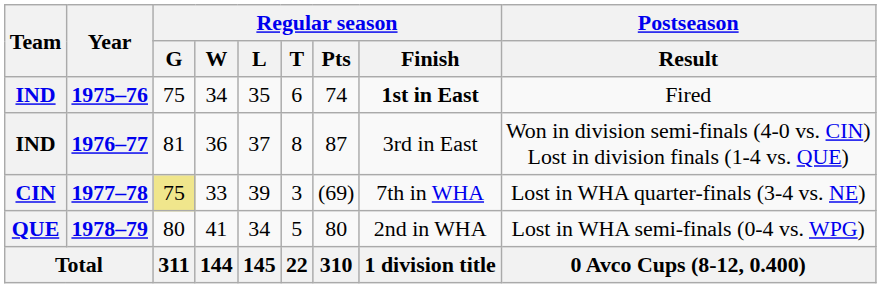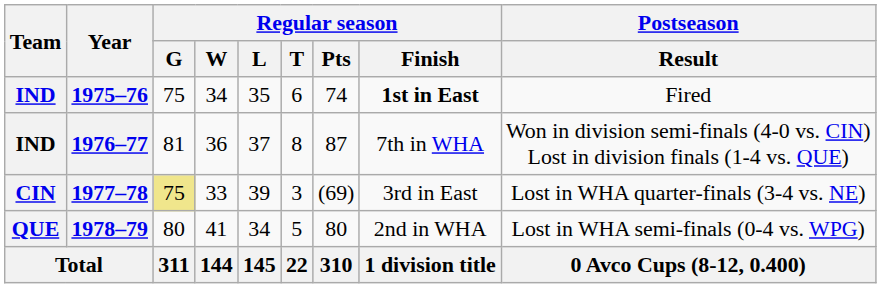1976–77 | Regular season / Finish: 3rd in East -> 7th in WHA
1977–78 | Regular season / Finish: 7th in WHA -> 3rd in East
